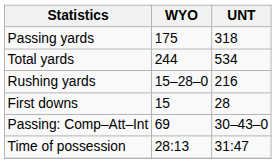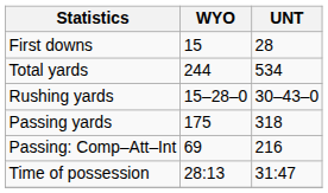rows swapped: First downs <-> Passing yards
Rushing yards | UNT: 216 -> 30–43–0
Passing: Comp–Att–Int | UNT: 30–43–0 -> 216
